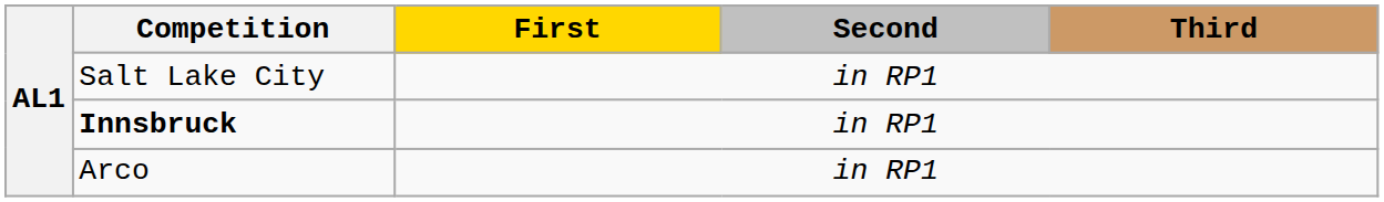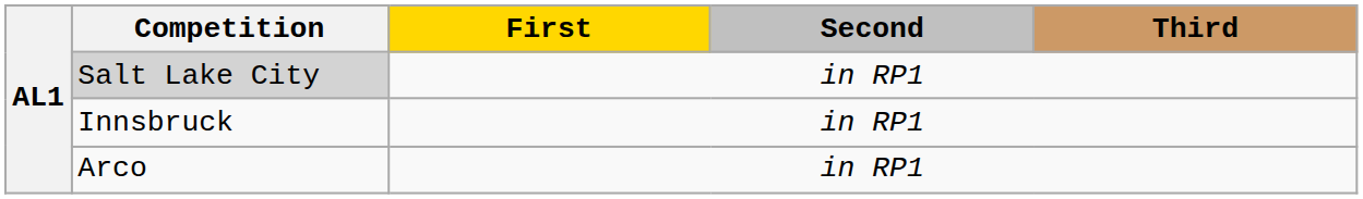Salt Lake City | Competition: no background -> lightgrey background
Innsbruck | Competition: bold -> normal
